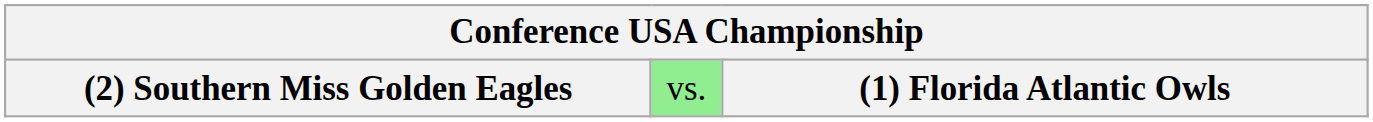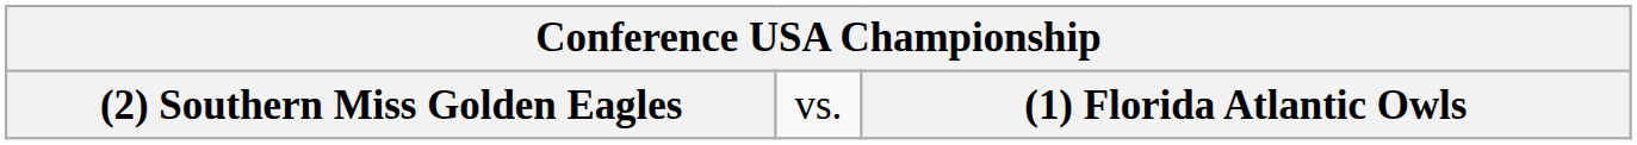(2) Southern Miss Golden Eagles | column 2: lightgreen background -> no background
